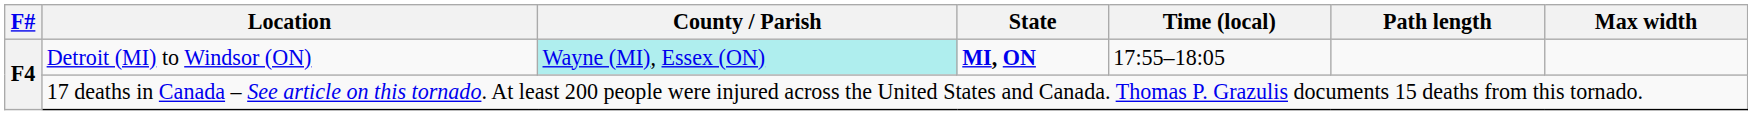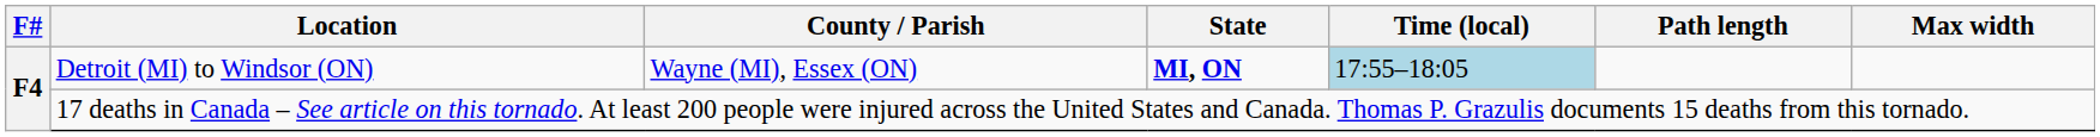Detroit (MI) to Windsor (ON) | County / Parish: paleturquoise background -> no background
Detroit (MI) to Windsor (ON) | Time (local): no background -> lightblue background
